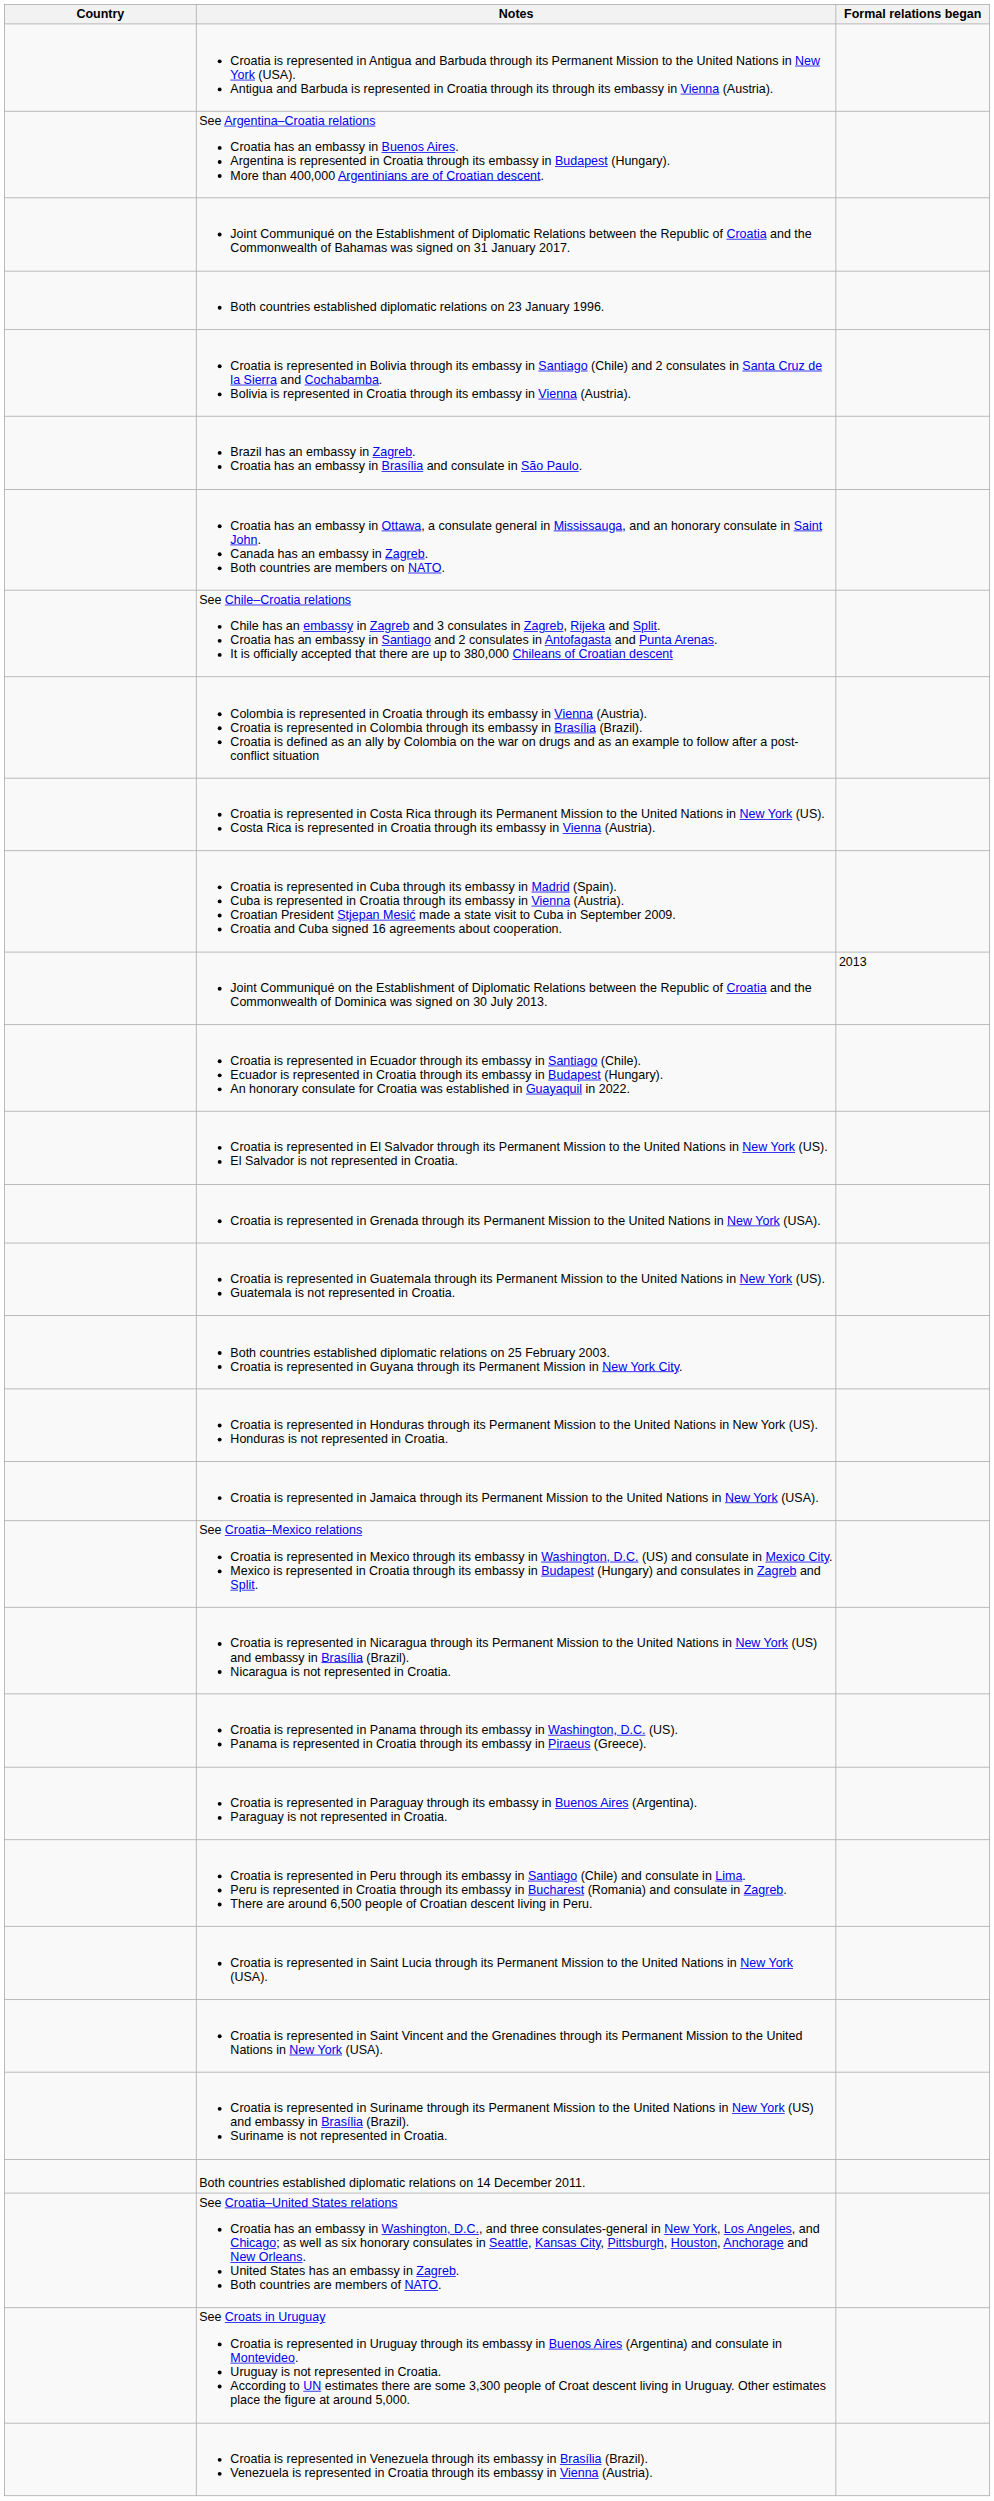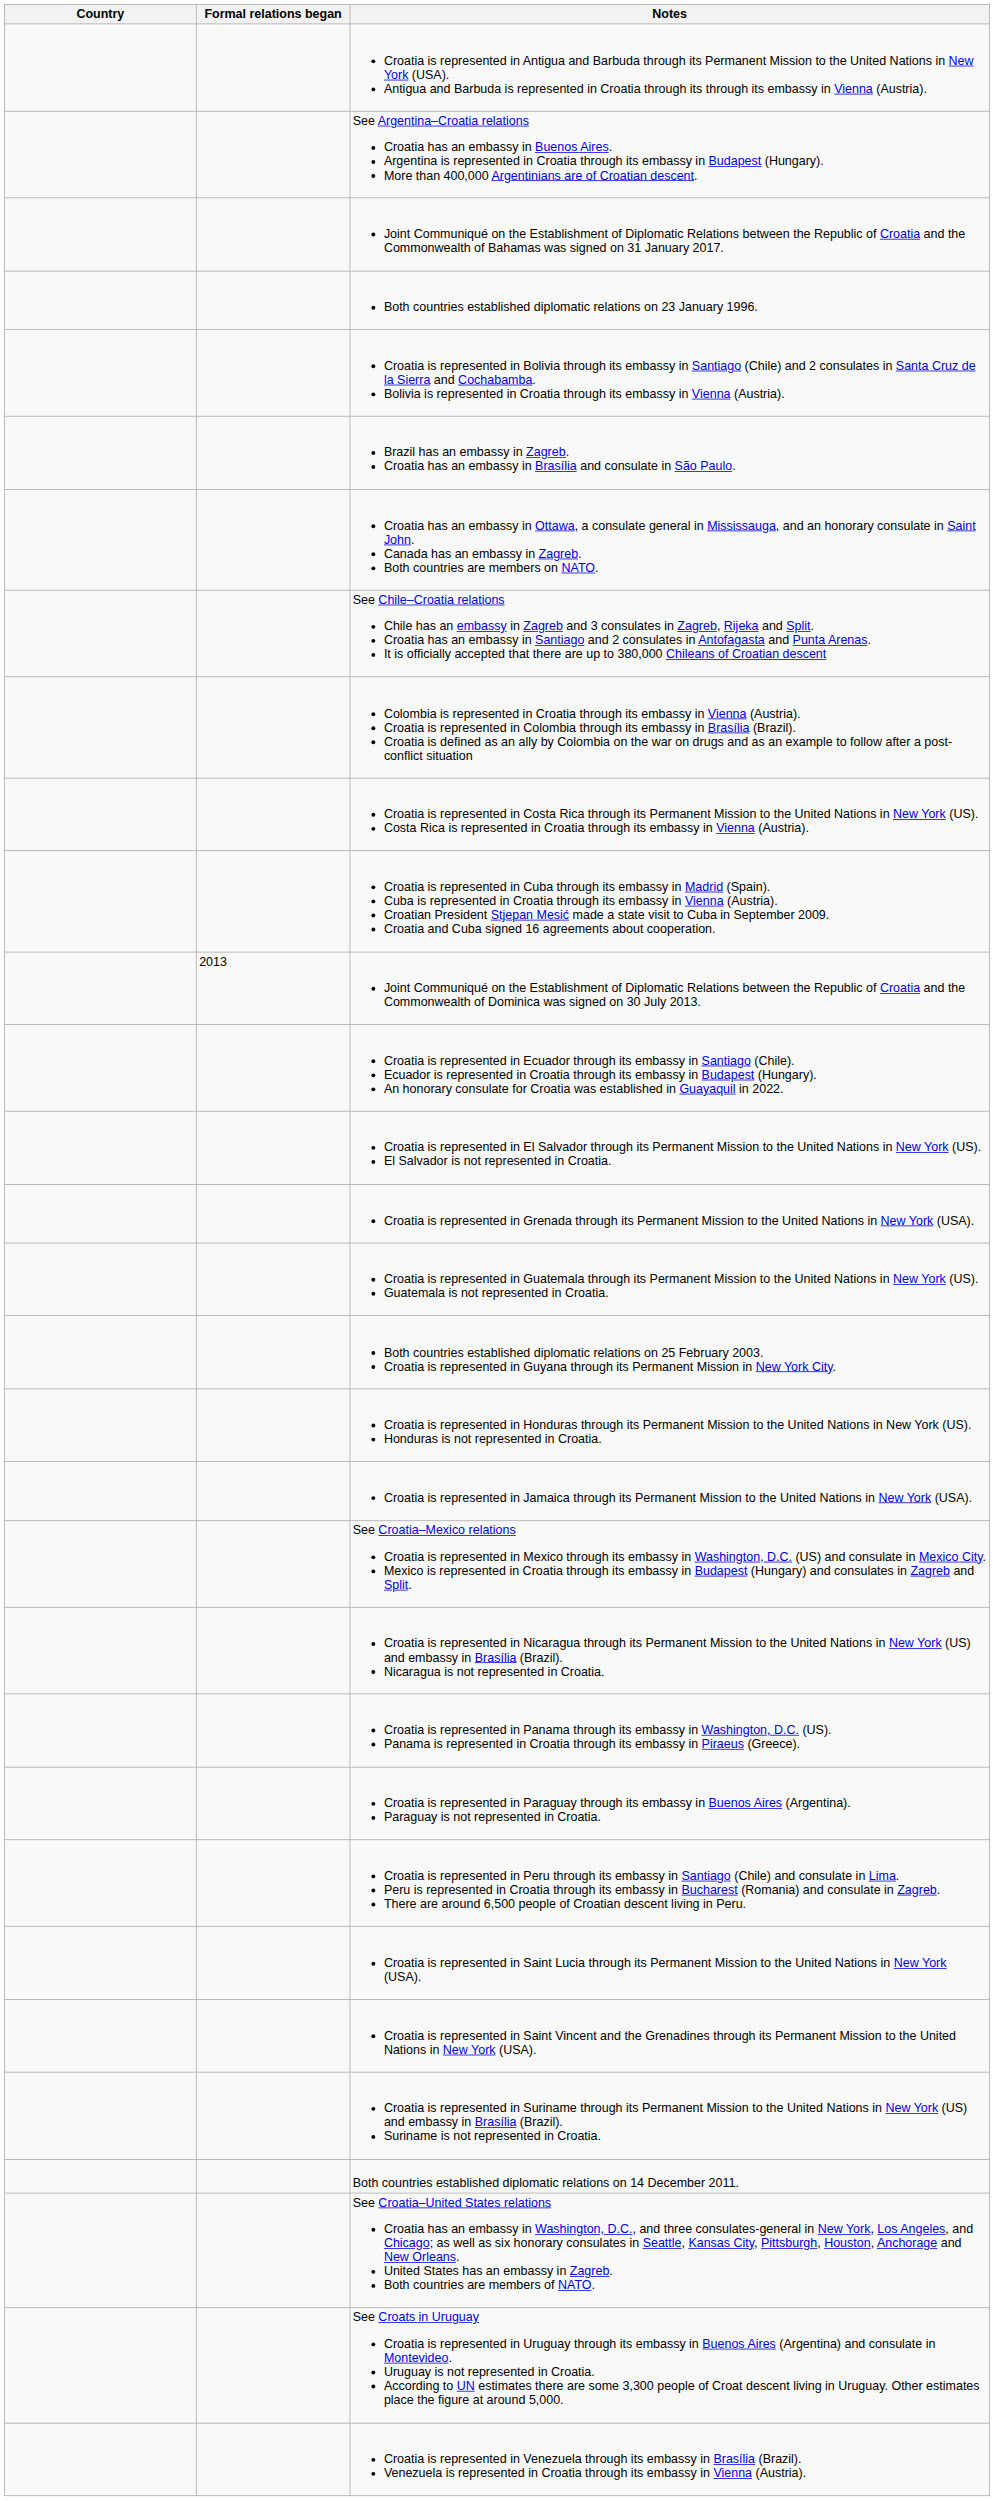columns swapped: Formal relations began <-> Notes
